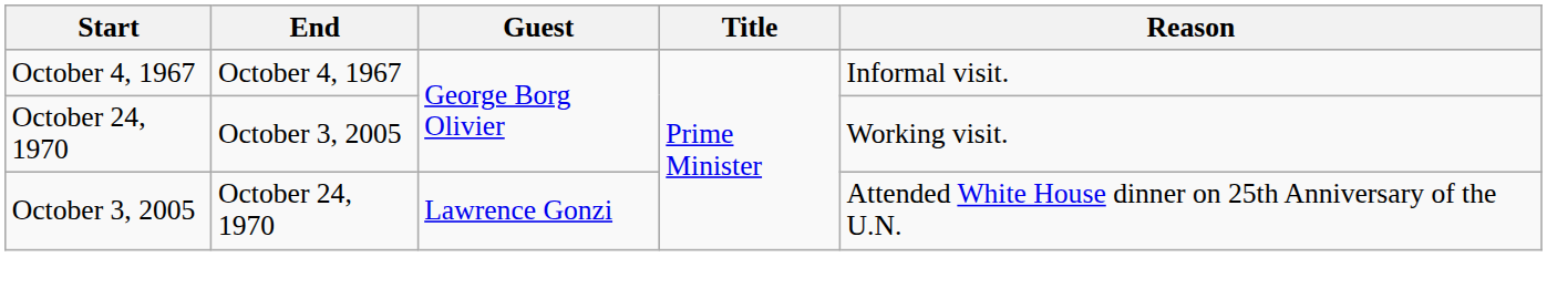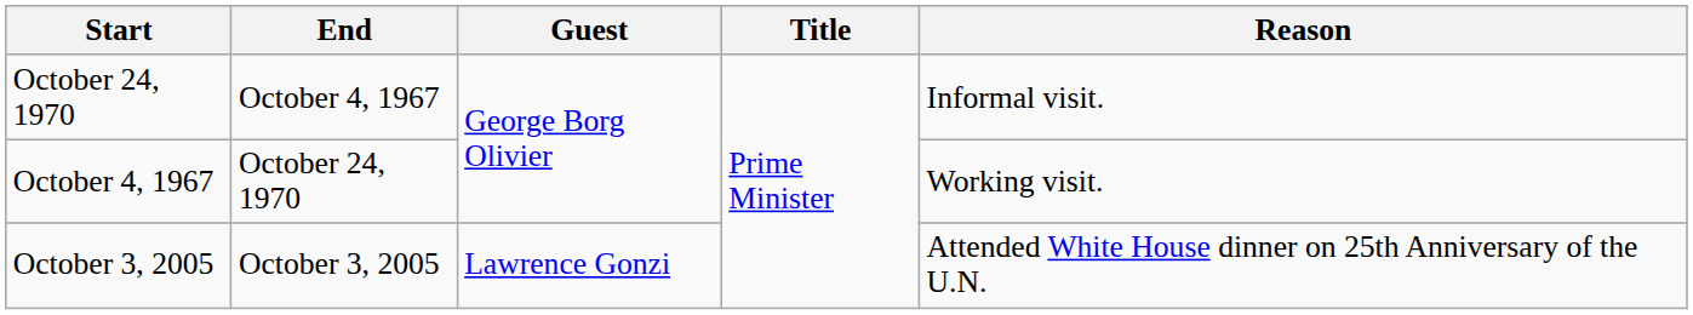row 2 | Start: October 4, 1967 -> October 24, 1970
row 3 | Start: October 24, 1970 -> October 4, 1967
row 3 | End: October 3, 2005 -> October 24, 1970
row 4 | End: October 24, 1970 -> October 3, 2005
